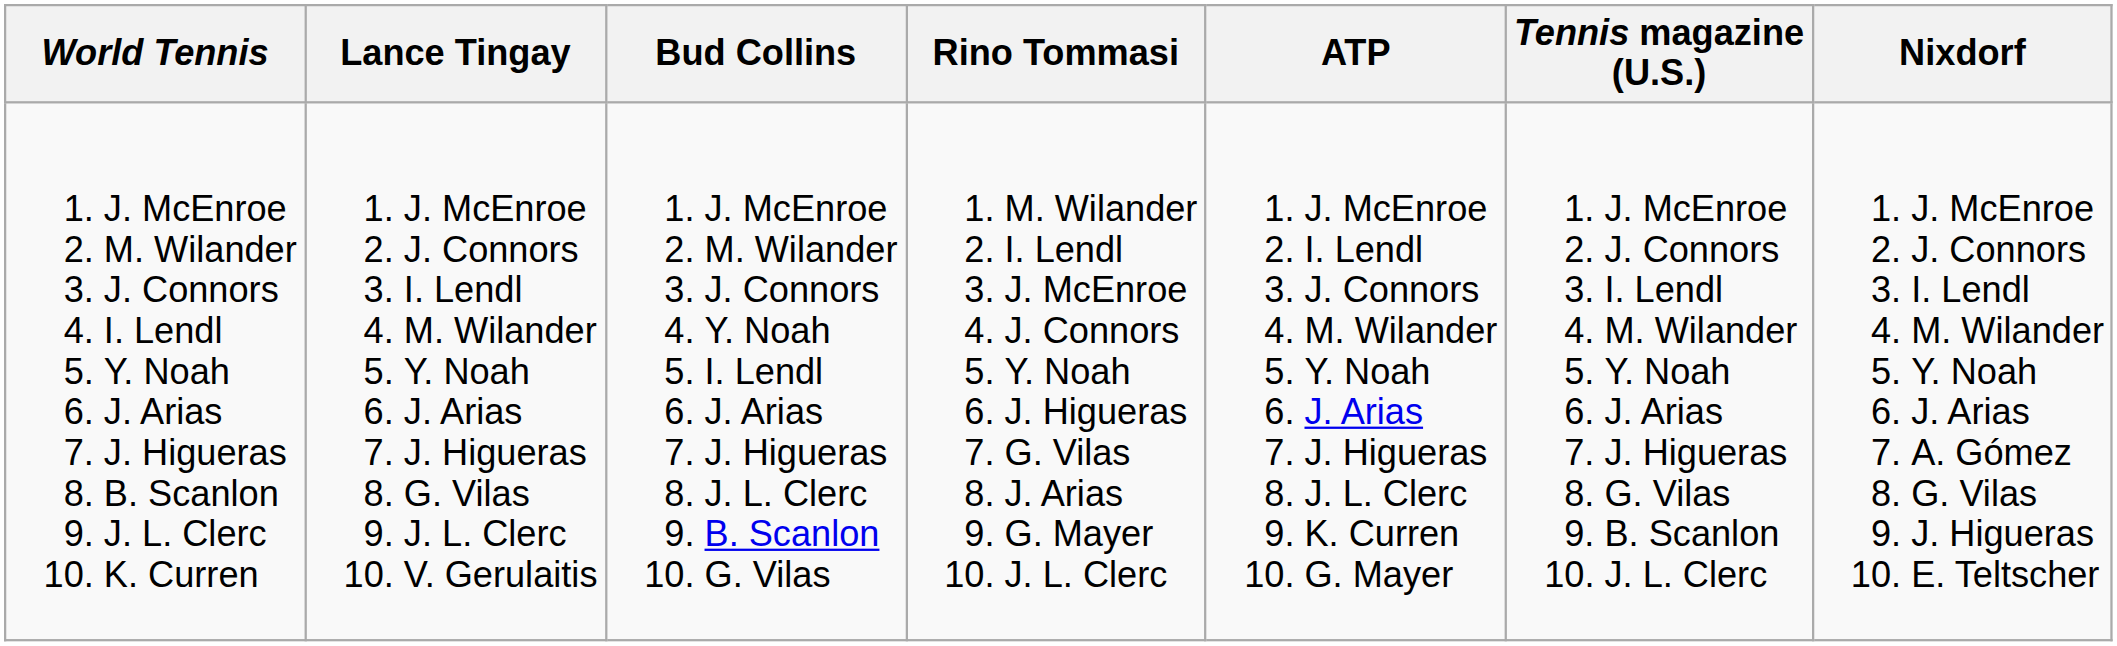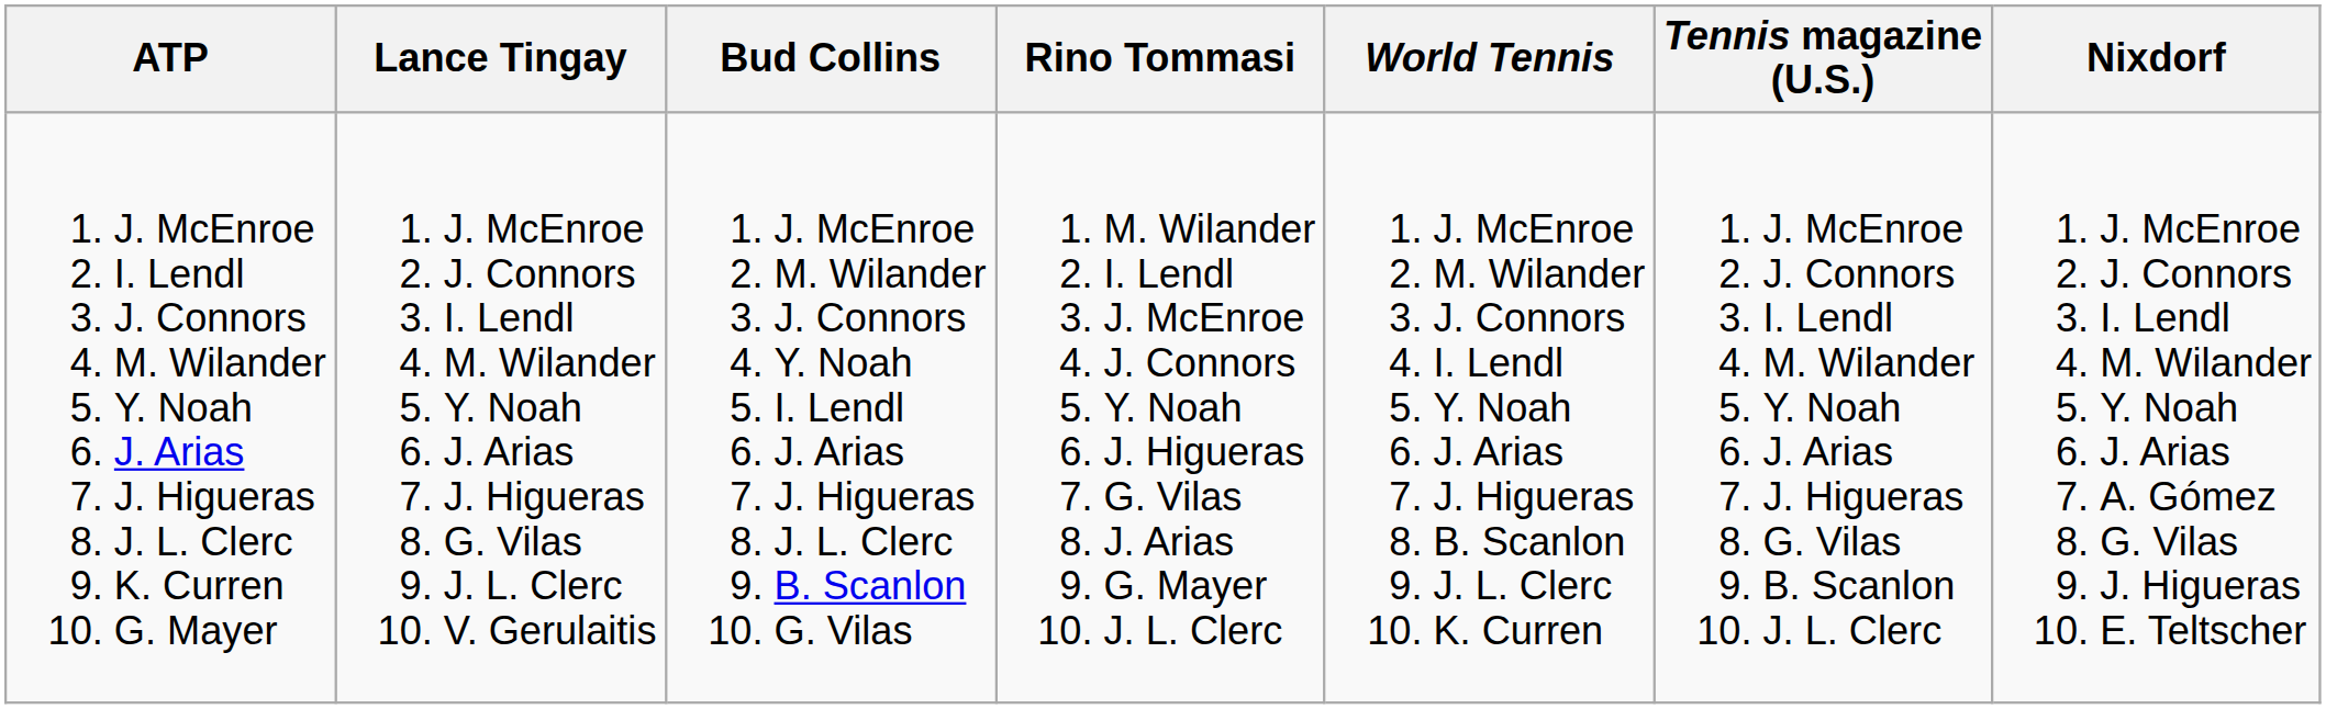columns swapped: ATP <-> World Tennis
